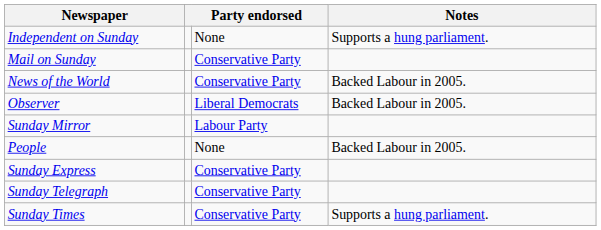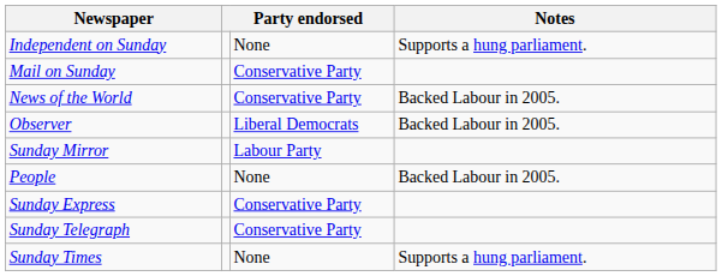Sunday Times | column 3: Conservative Party -> None
